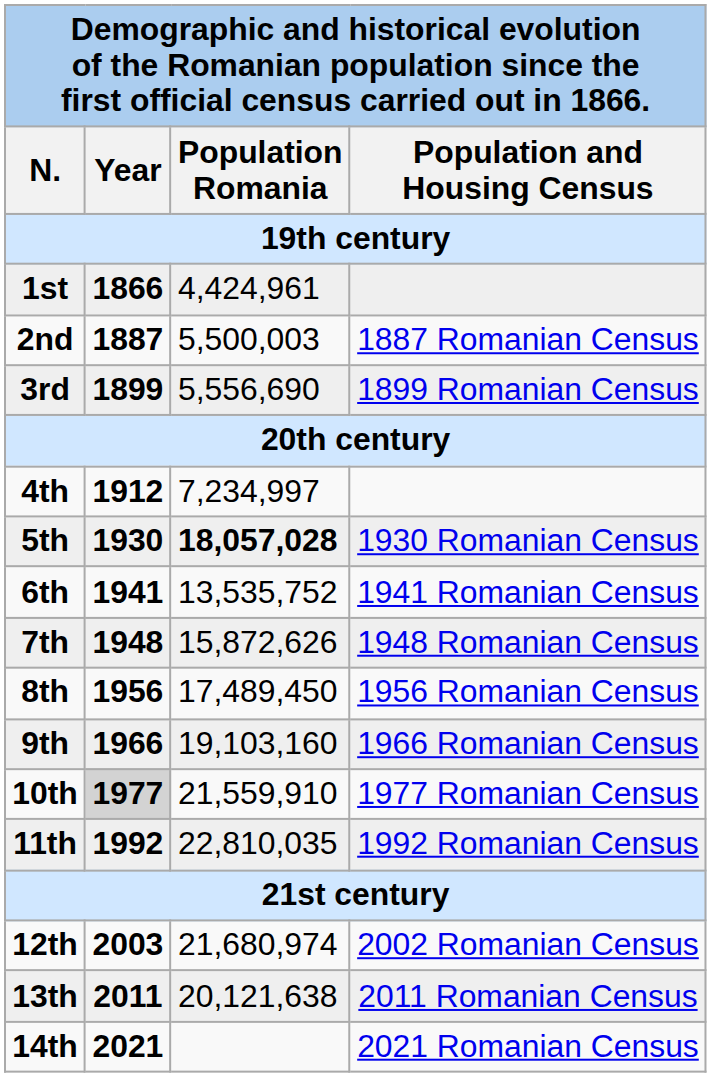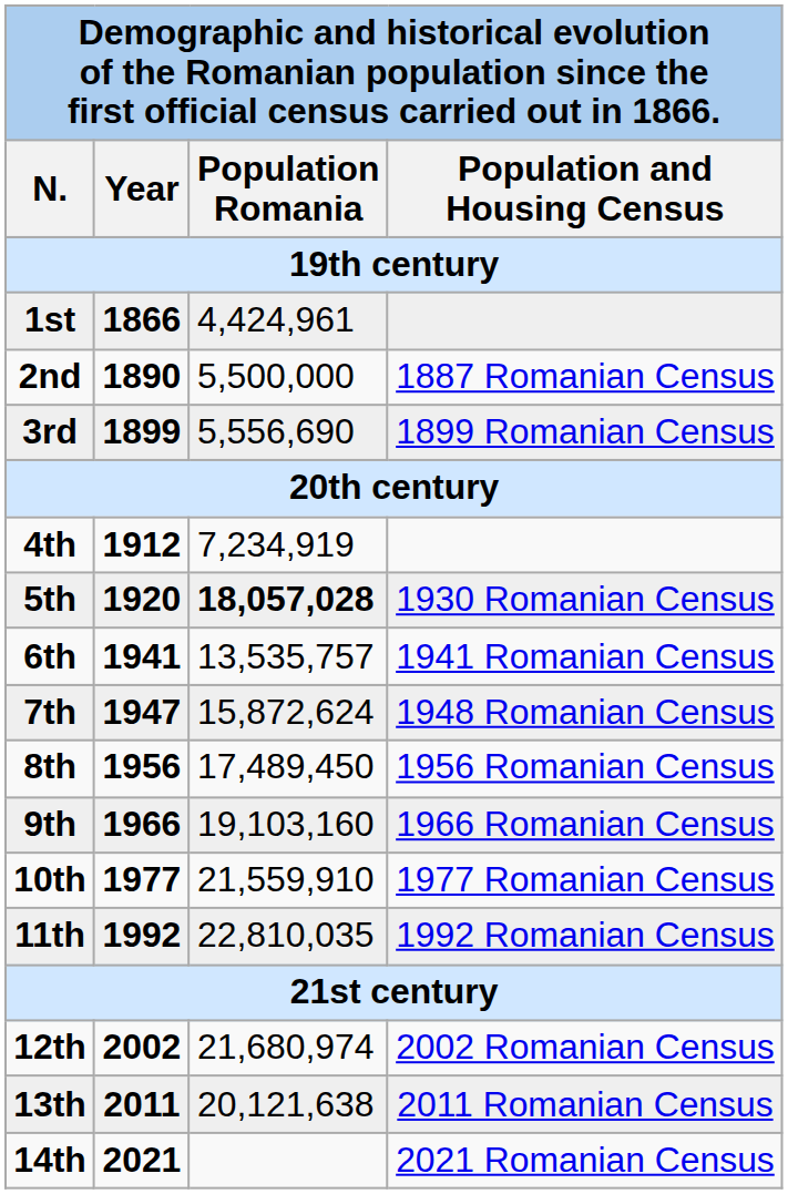2nd | Year: 1887 -> 1890
2nd | Population Romania: 5,500,003 -> 5,500,000
4th | Population Romania: 7,234,997 -> 7,234,919
5th | Year: 1930 -> 1920
6th | Population Romania: 13,535,752 -> 13,535,757
7th | Year: 1948 -> 1947
7th | Population Romania: 15,872,626 -> 15,872,624
10th | Year: lightgrey background -> no background
12th | Year: 2003 -> 2002
